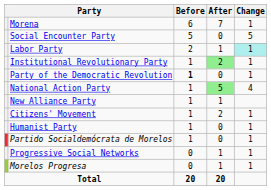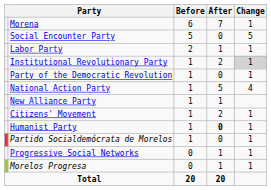Labor Party | Change: paleturquoise background -> no background
Institutional Revolutionary Party | After: lightgreen background -> no background
Institutional Revolutionary Party | Change: no background -> lightgrey background
Party of the Democratic Revolution | Before: bold -> normal
National Action Party | After: lightgreen background -> no background
Humanist Party | After: normal -> bold
